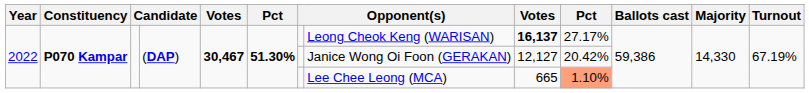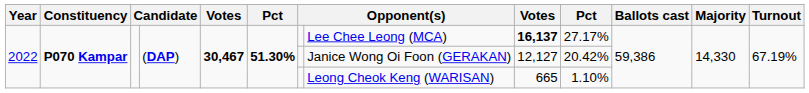row 2 | column 8: Leong Cheok Keng (WARISAN) -> Lee Chee Leong (MCA)
row 4 | column 8: Lee Chee Leong (MCA) -> Leong Cheok Keng (WARISAN)
row 4 | column 10: lightsalmon background -> no background
